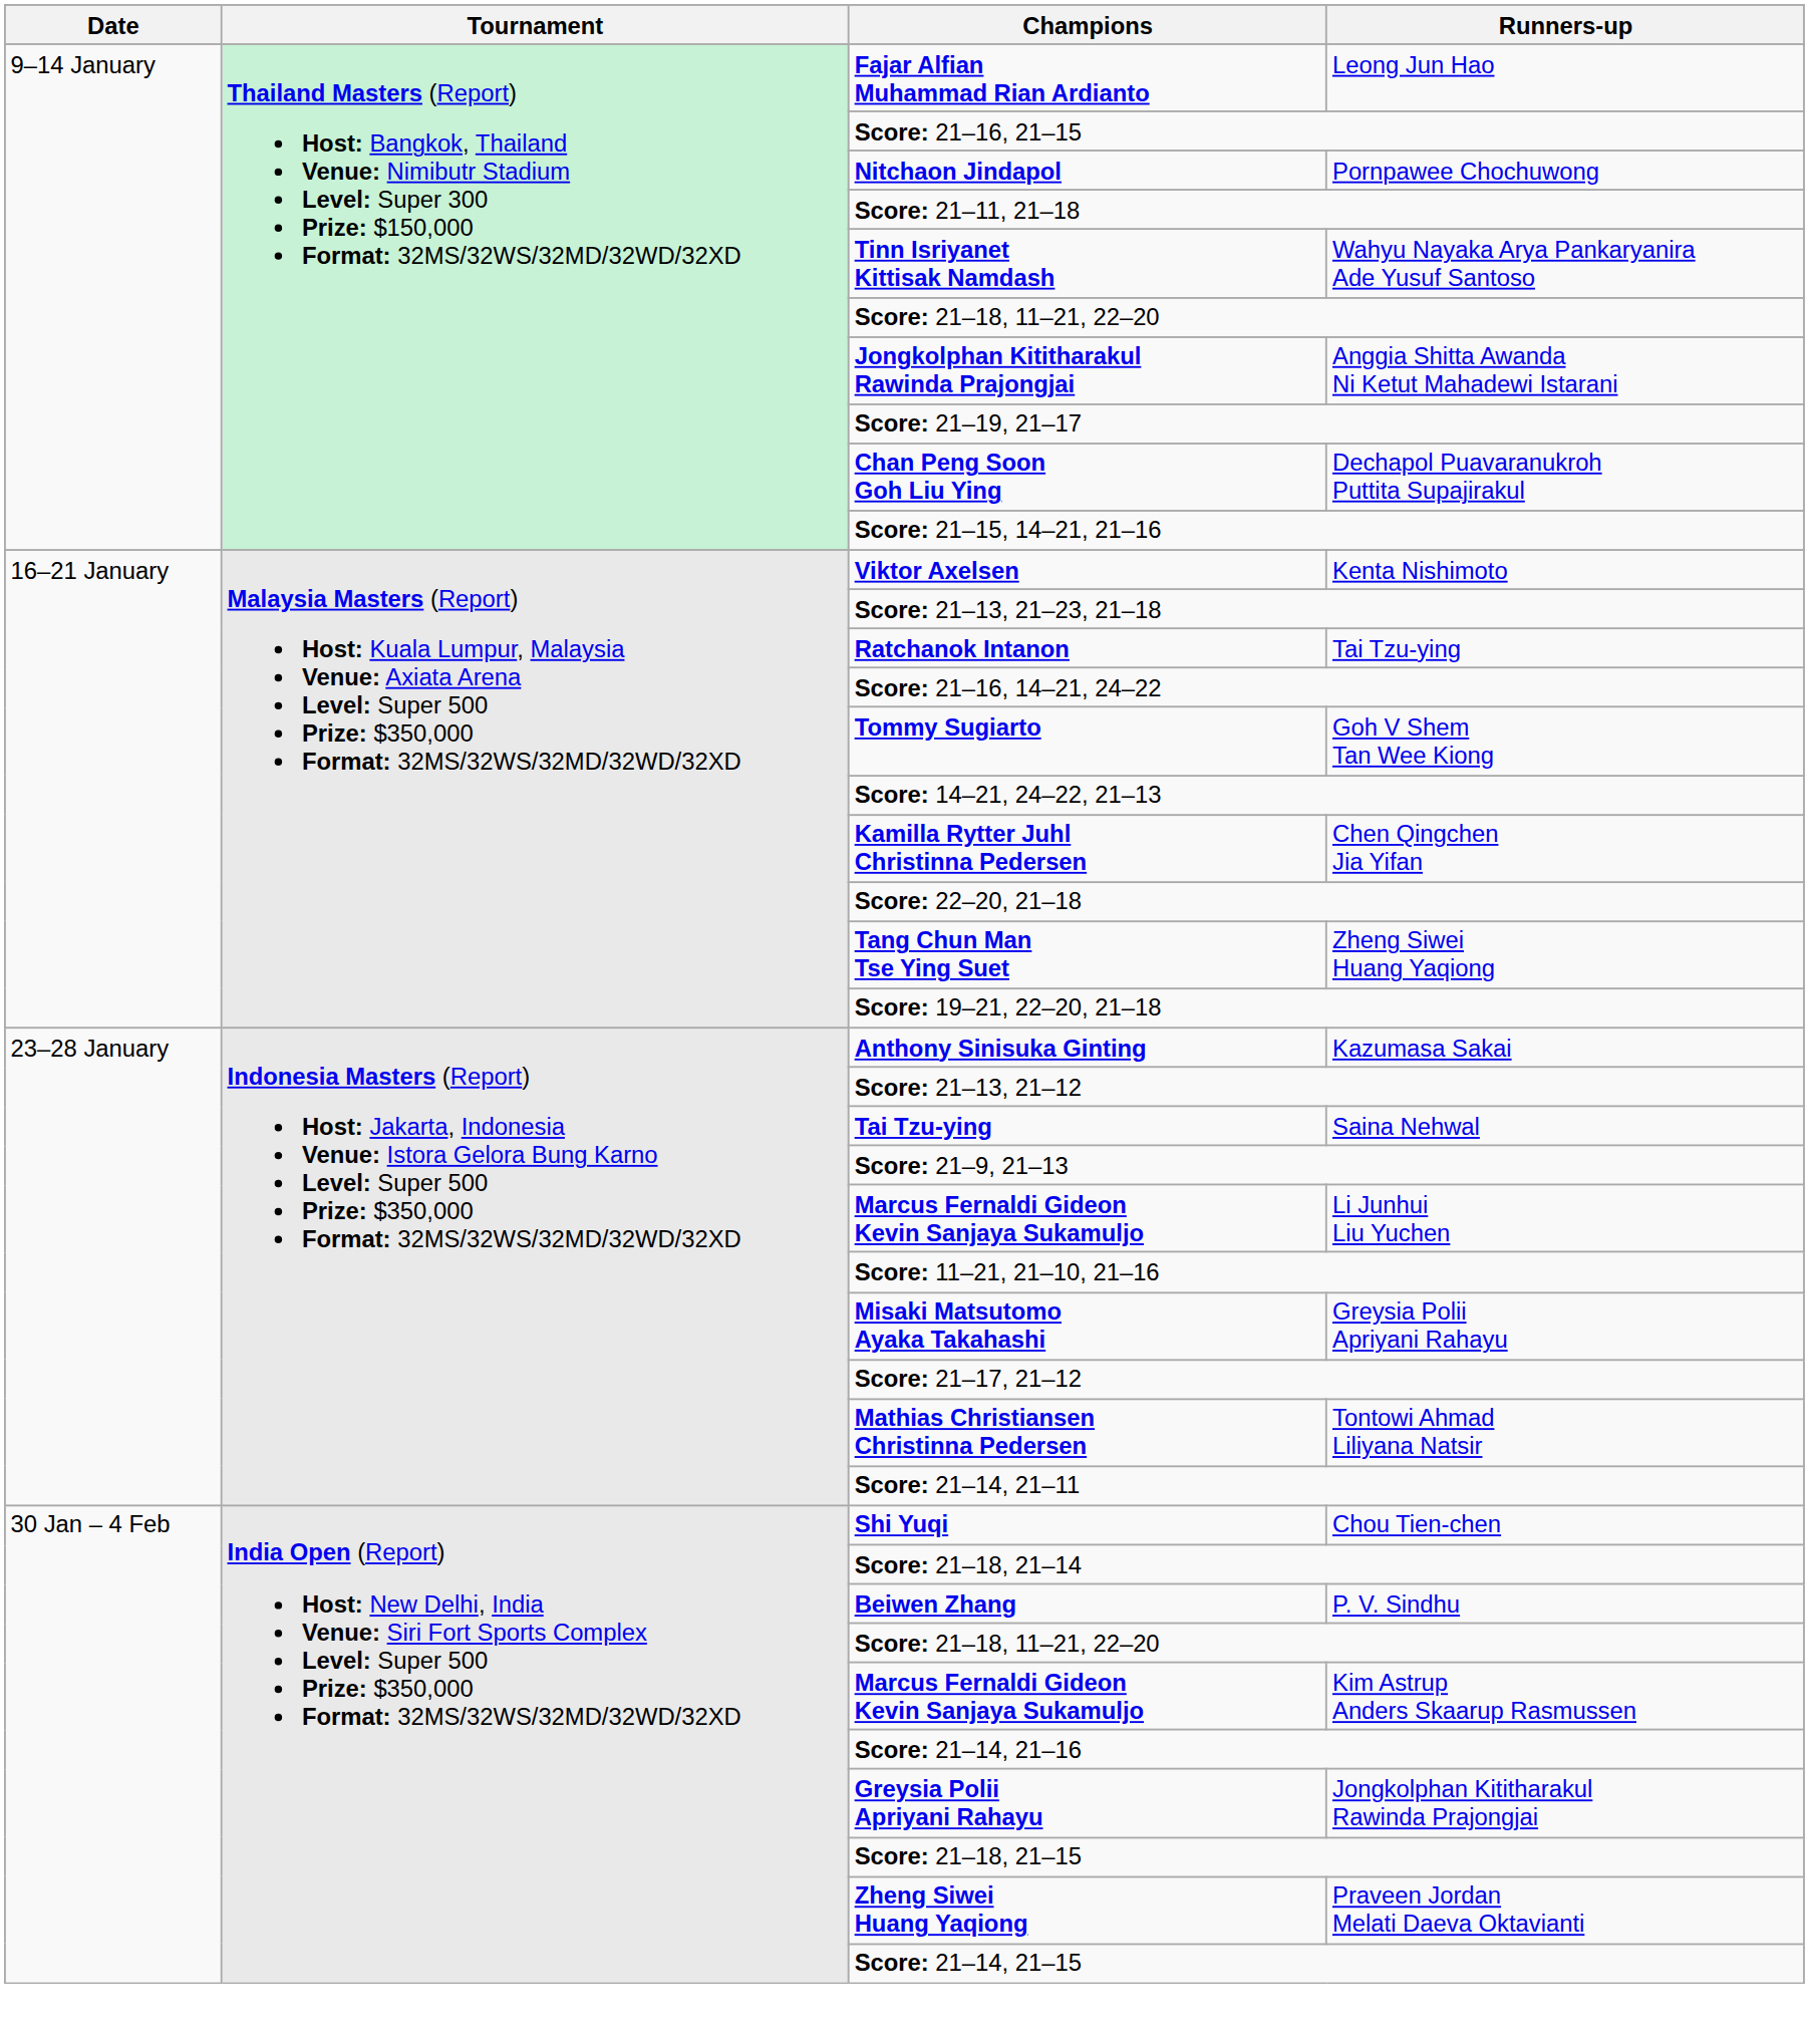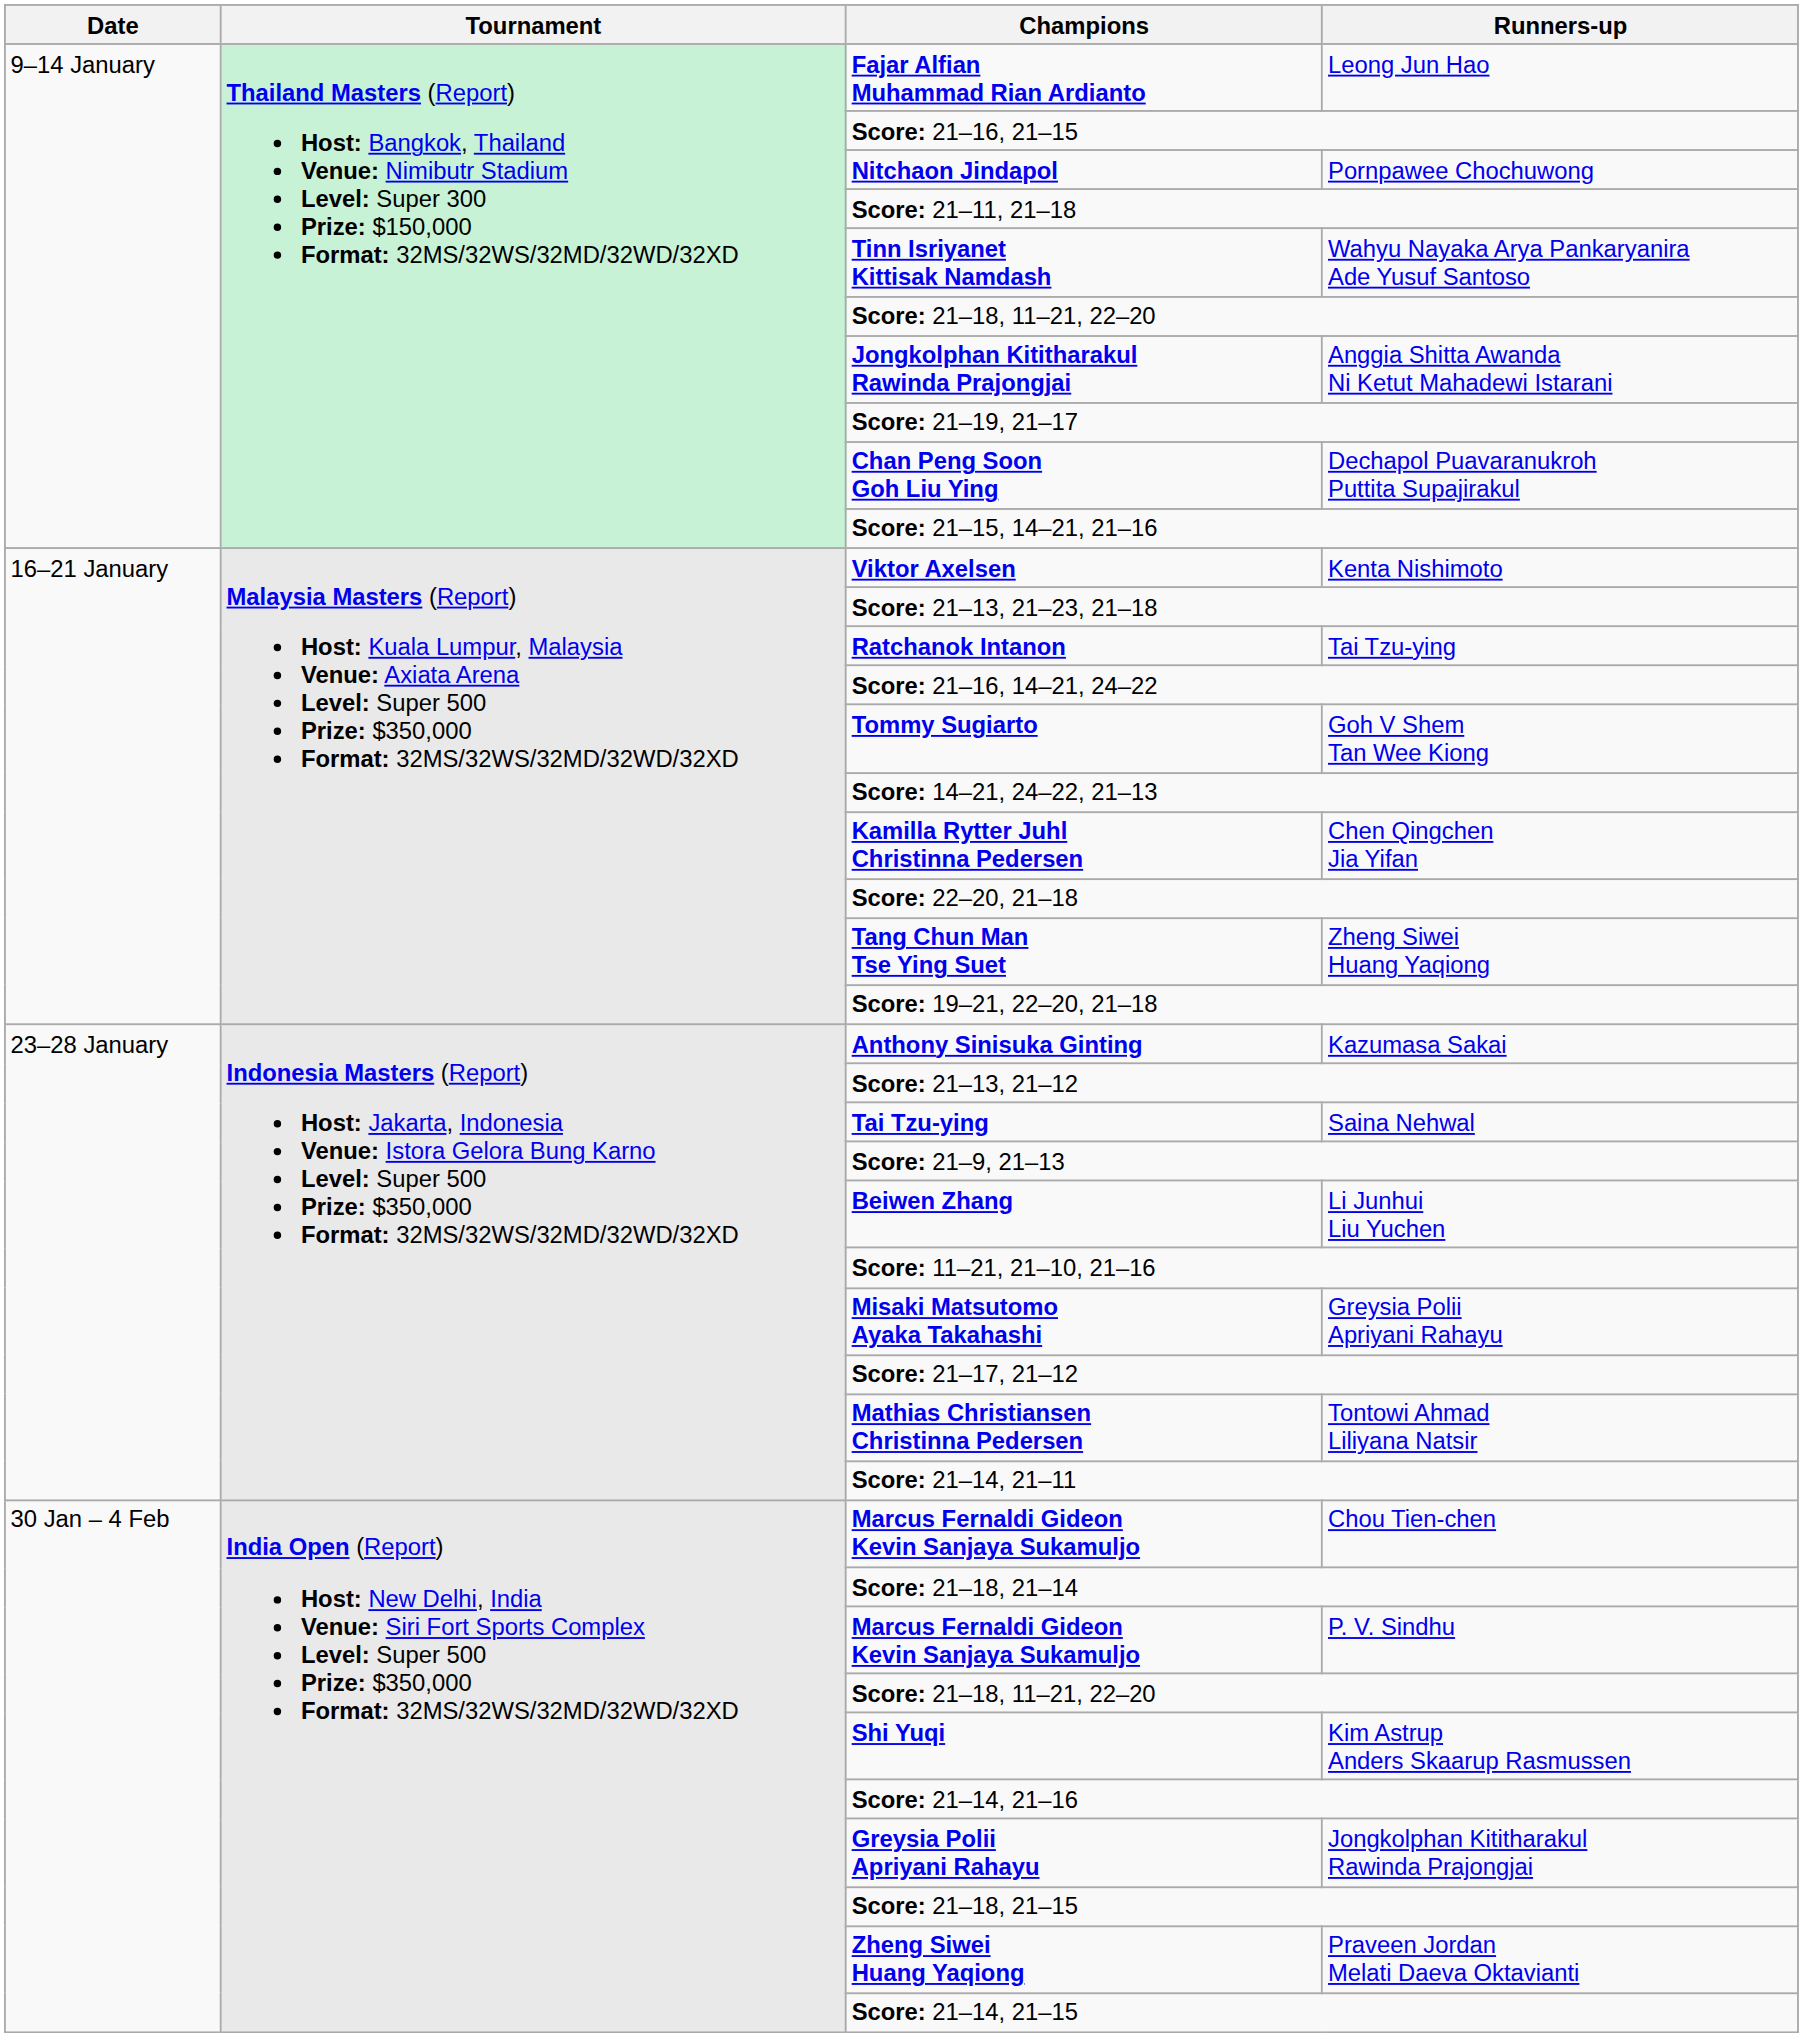Li Junhui Liu Yuchen | Champions: Marcus Fernaldi Gideon Kevin Sanjaya Sukamuljo -> Beiwen Zhang
Chou Tien-chen | Champions: Shi Yuqi -> Marcus Fernaldi Gideon Kevin Sanjaya Sukamuljo
P. V. Sindhu | Champions: Beiwen Zhang -> Marcus Fernaldi Gideon Kevin Sanjaya Sukamuljo
Kim Astrup Anders Skaarup Rasmussen | Champions: Marcus Fernaldi Gideon Kevin Sanjaya Sukamuljo -> Shi Yuqi
